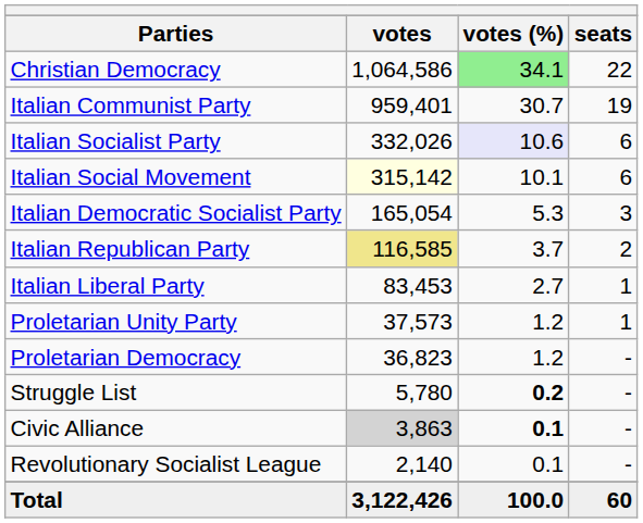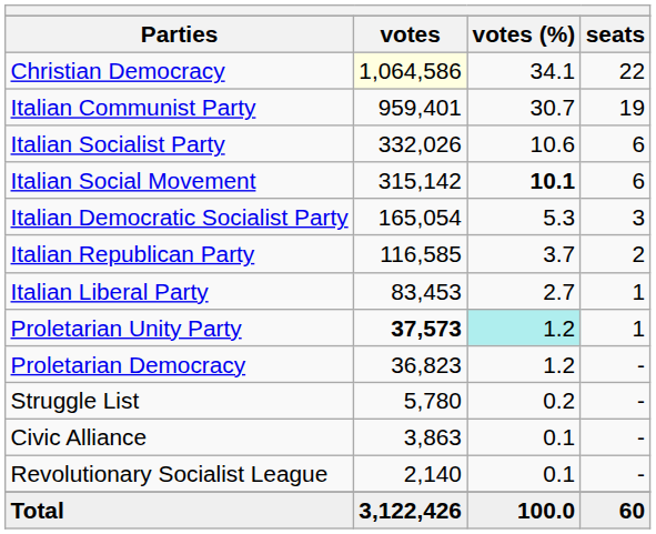Christian Democracy | votes: no background -> lightyellow background
Christian Democracy | votes (%): lightgreen background -> no background
Italian Socialist Party | votes (%): lavender background -> no background
Italian Social Movement | votes: lightyellow background -> no background
Italian Social Movement | votes (%): normal -> bold
Italian Republican Party | votes: khaki background -> no background
Proletarian Unity Party | votes: normal -> bold
Proletarian Unity Party | votes (%): no background -> paleturquoise background
Struggle List | votes (%): bold -> normal
Civic Alliance | votes: lightgrey background -> no background
Civic Alliance | votes (%): bold -> normal
